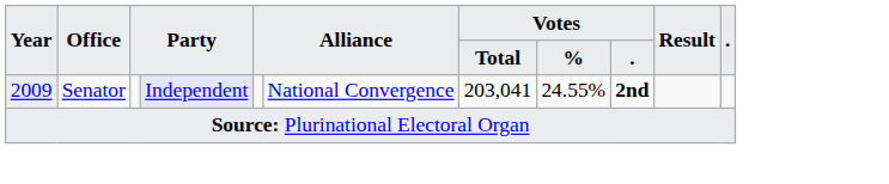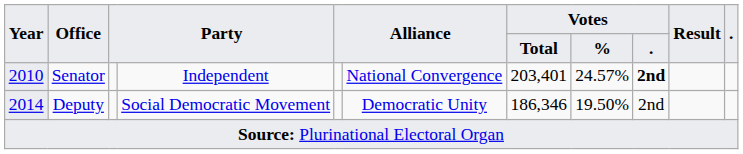Senator | Year: 2009 -> 2010
Senator | column 4: lavender background -> no background
Senator | Votes / Total: 203,041 -> 203,401
Senator | Votes / %: 24.55% -> 24.57%
+ row: 2014 | Deputy | Social Democratic Movement | Democratic Unity | 186,346 | 19.50% | 2nd
